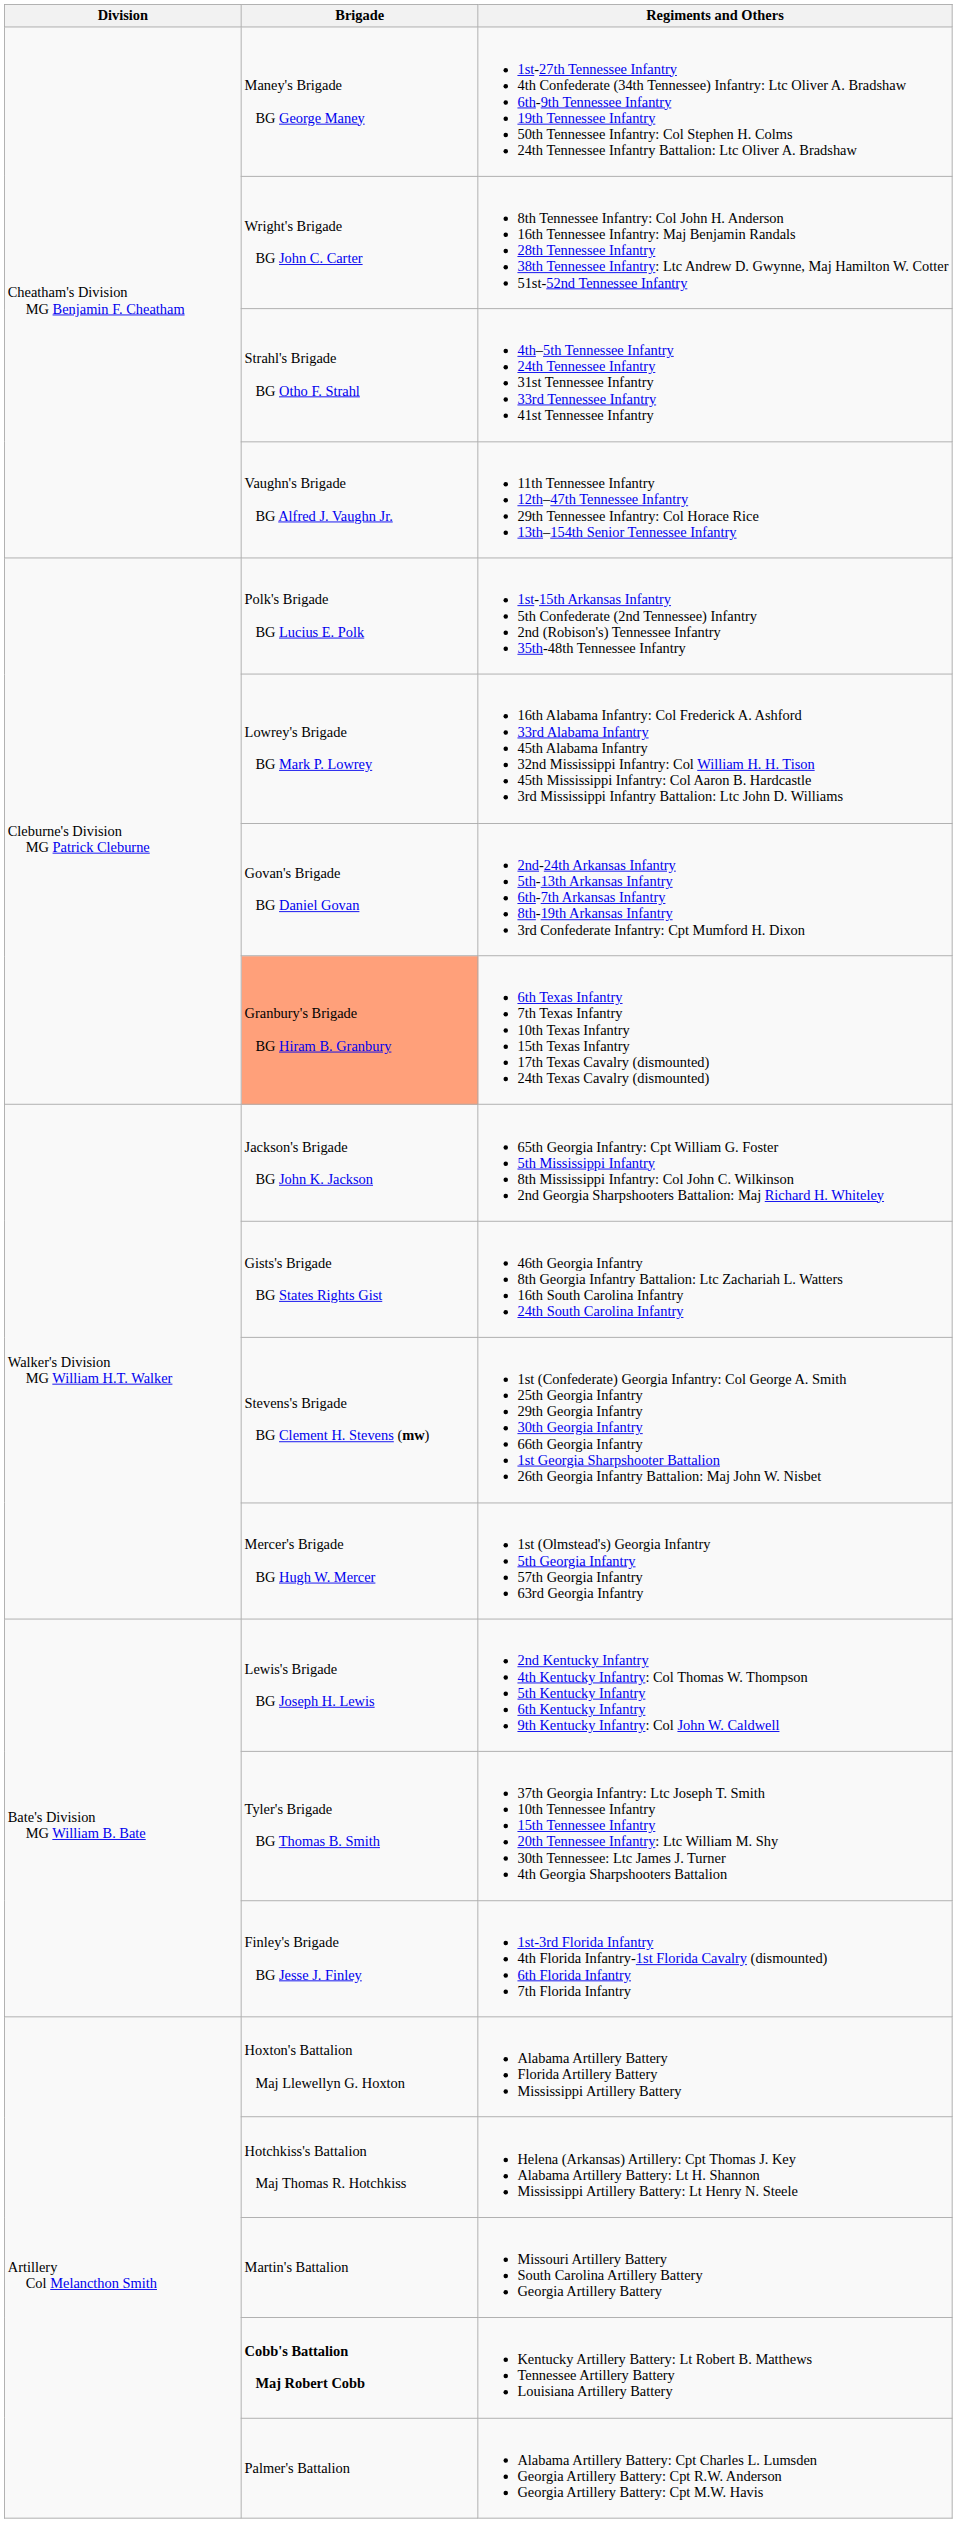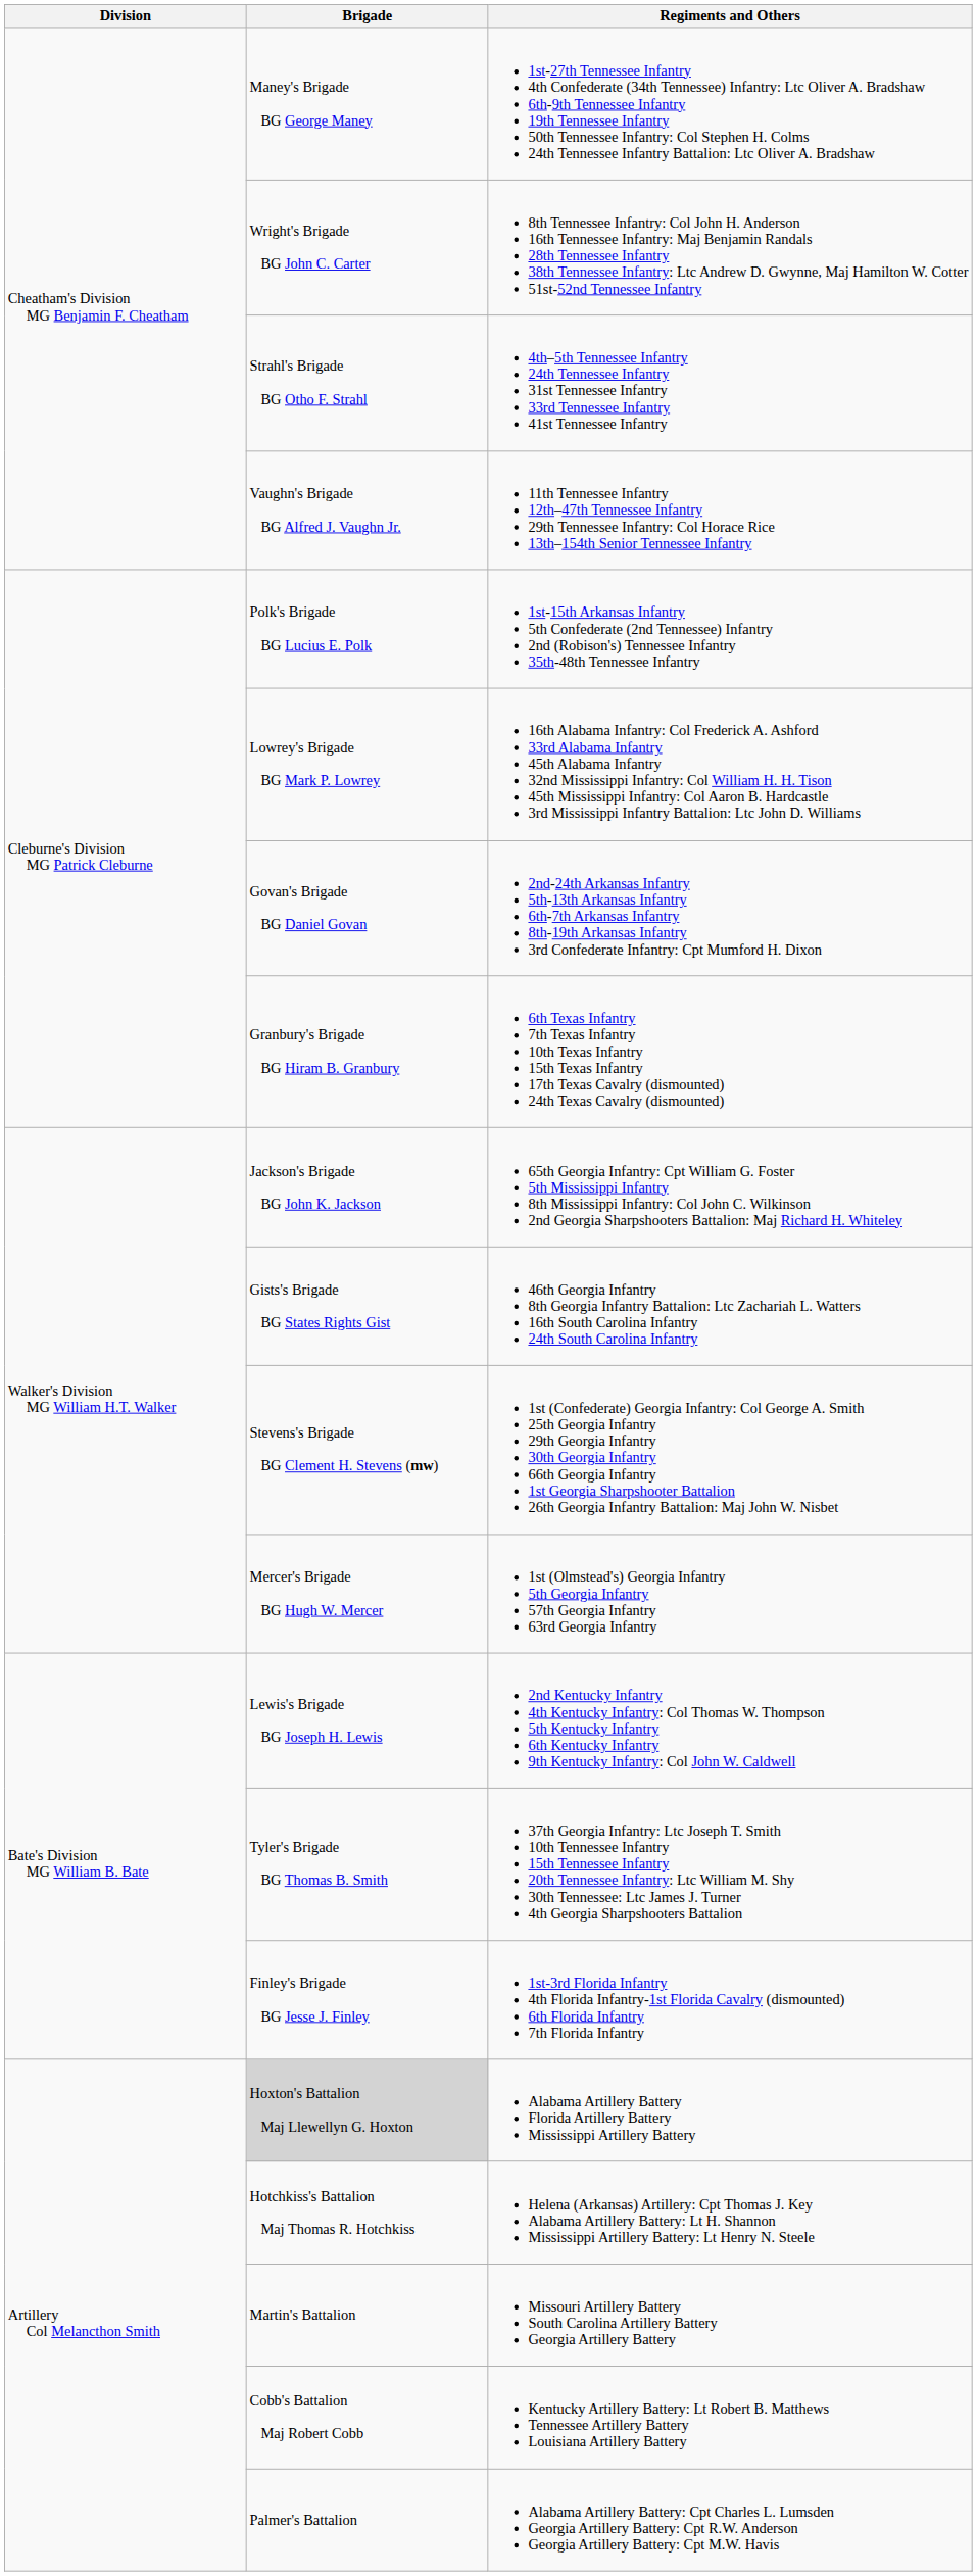Granbury's Brigade BG Hiram B. Granbury | Brigade: lightsalmon background -> no background
Hoxton's Battalion Maj Llewellyn G. Hoxton | Brigade: no background -> lightgrey background
Cobb's Battalion Maj Robert Cobb | Brigade: bold -> normal
